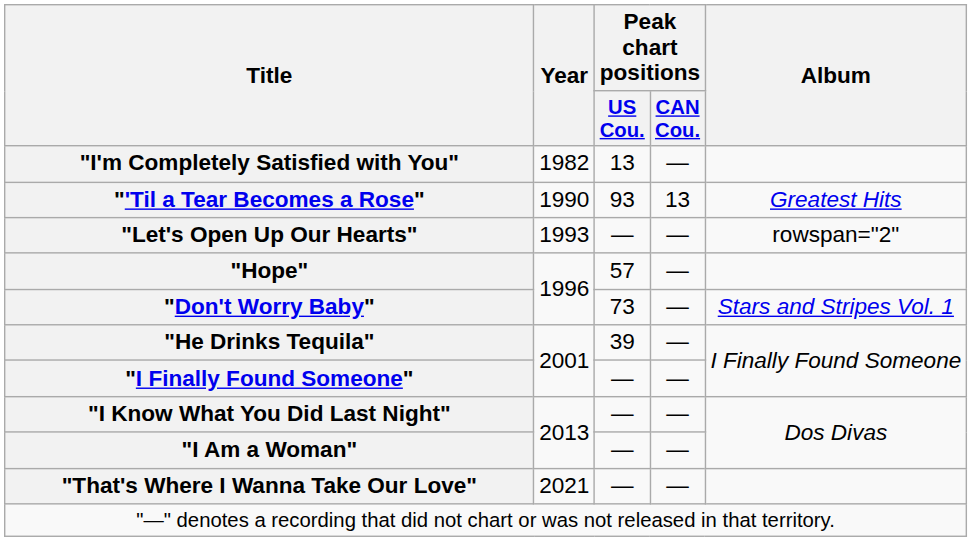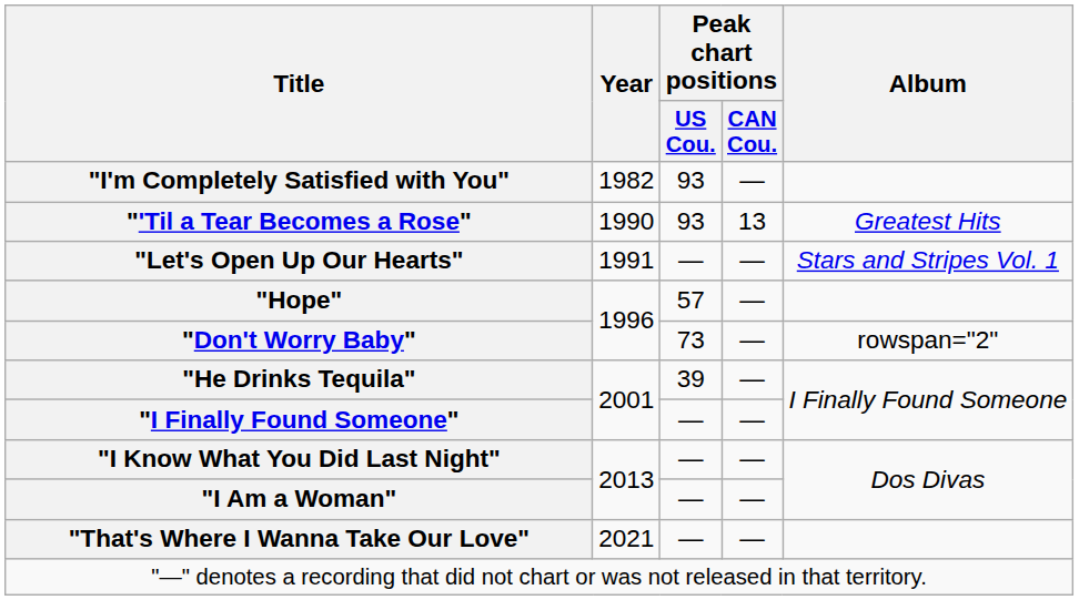"I'm Completely Satisfied with You" | Peak chart positions / US Cou.: 13 -> 93
"Let's Open Up Our Hearts" | Year: 1993 -> 1991
"Let's Open Up Our Hearts" | Album: rowspan="2" -> Stars and Stripes Vol. 1
"Don't Worry Baby" | Album: Stars and Stripes Vol. 1 -> rowspan="2"
